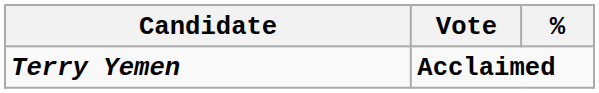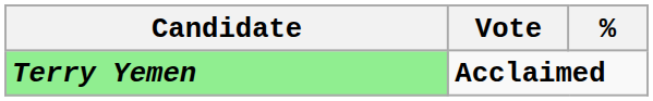Terry Yemen | Candidate: no background -> lightgreen background
